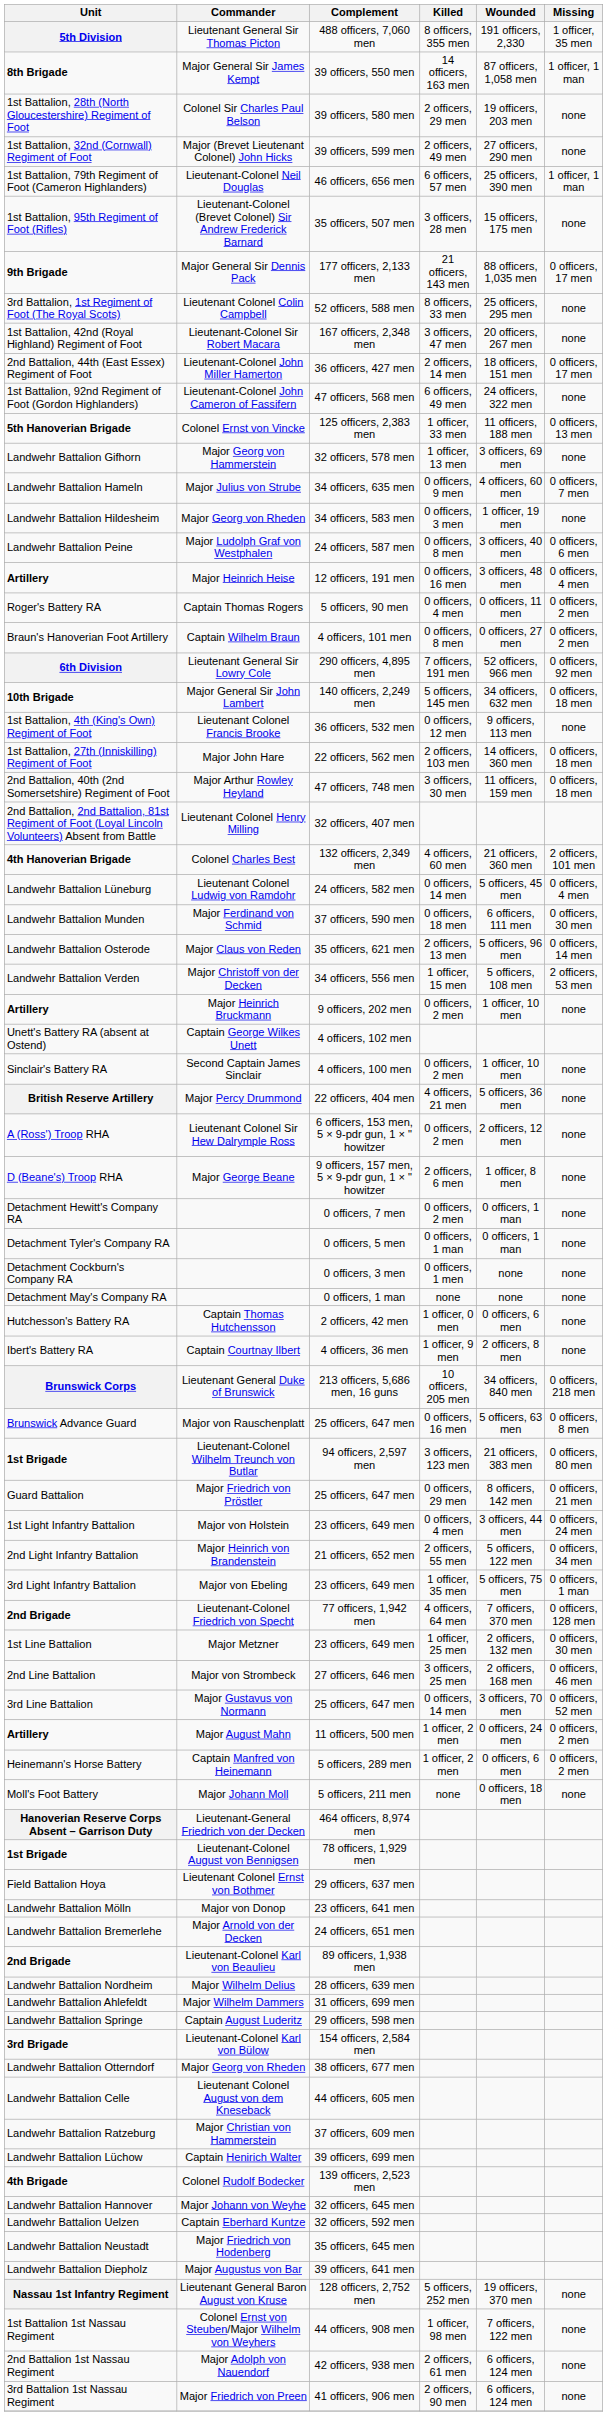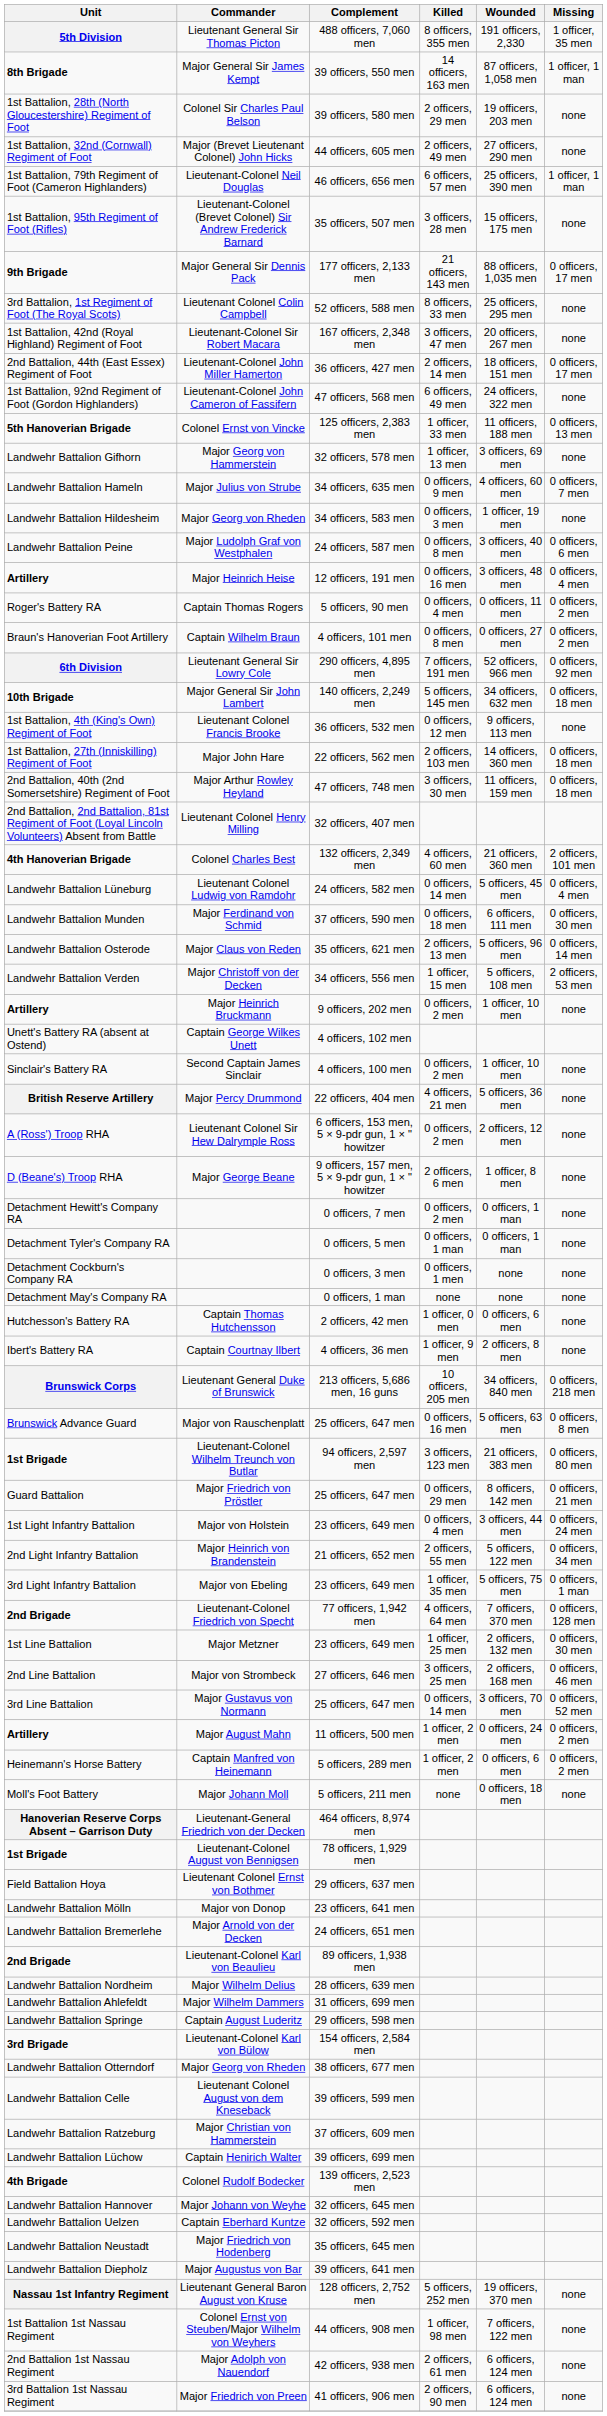1st Battalion, 32nd (Cornwall) Regiment of Foot | Complement: 39 officers, 599 men -> 44 officers, 605 men
Landwehr Battalion Celle | Complement: 44 officers, 605 men -> 39 officers, 599 men
